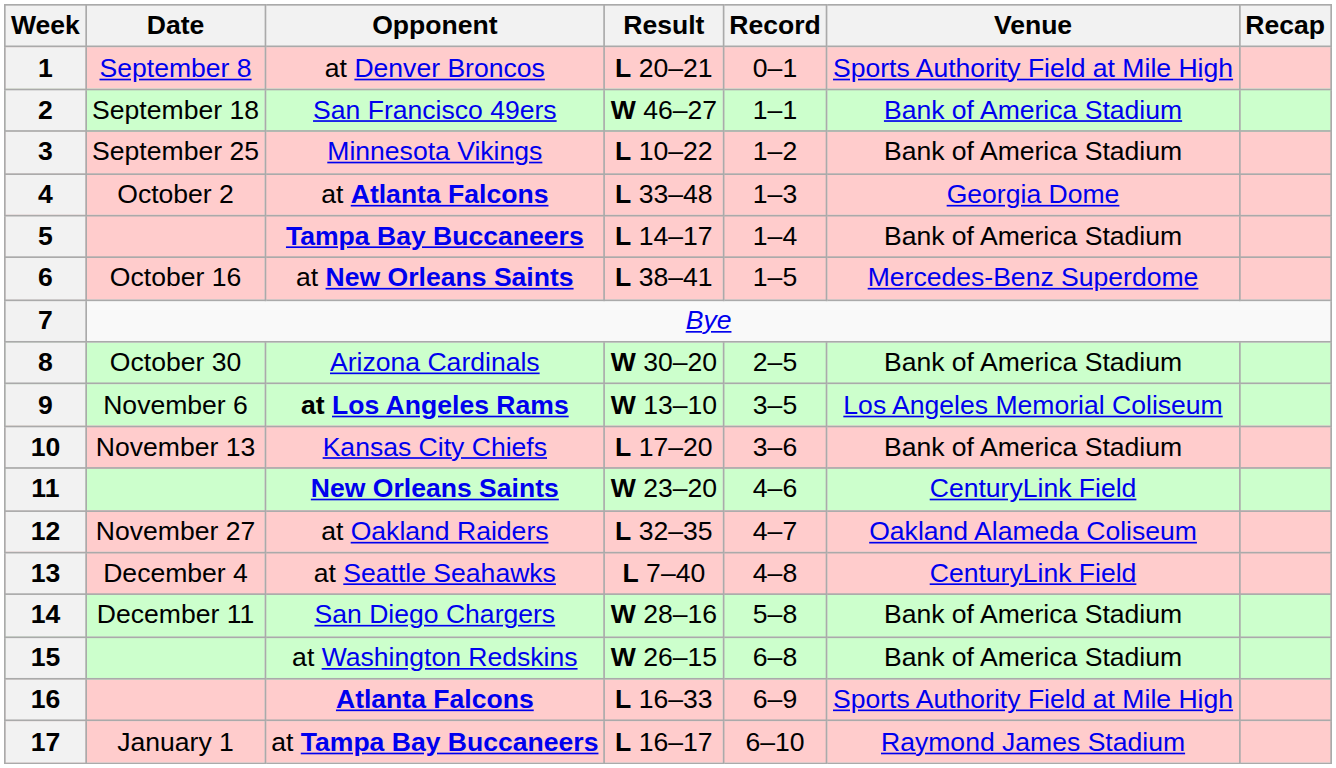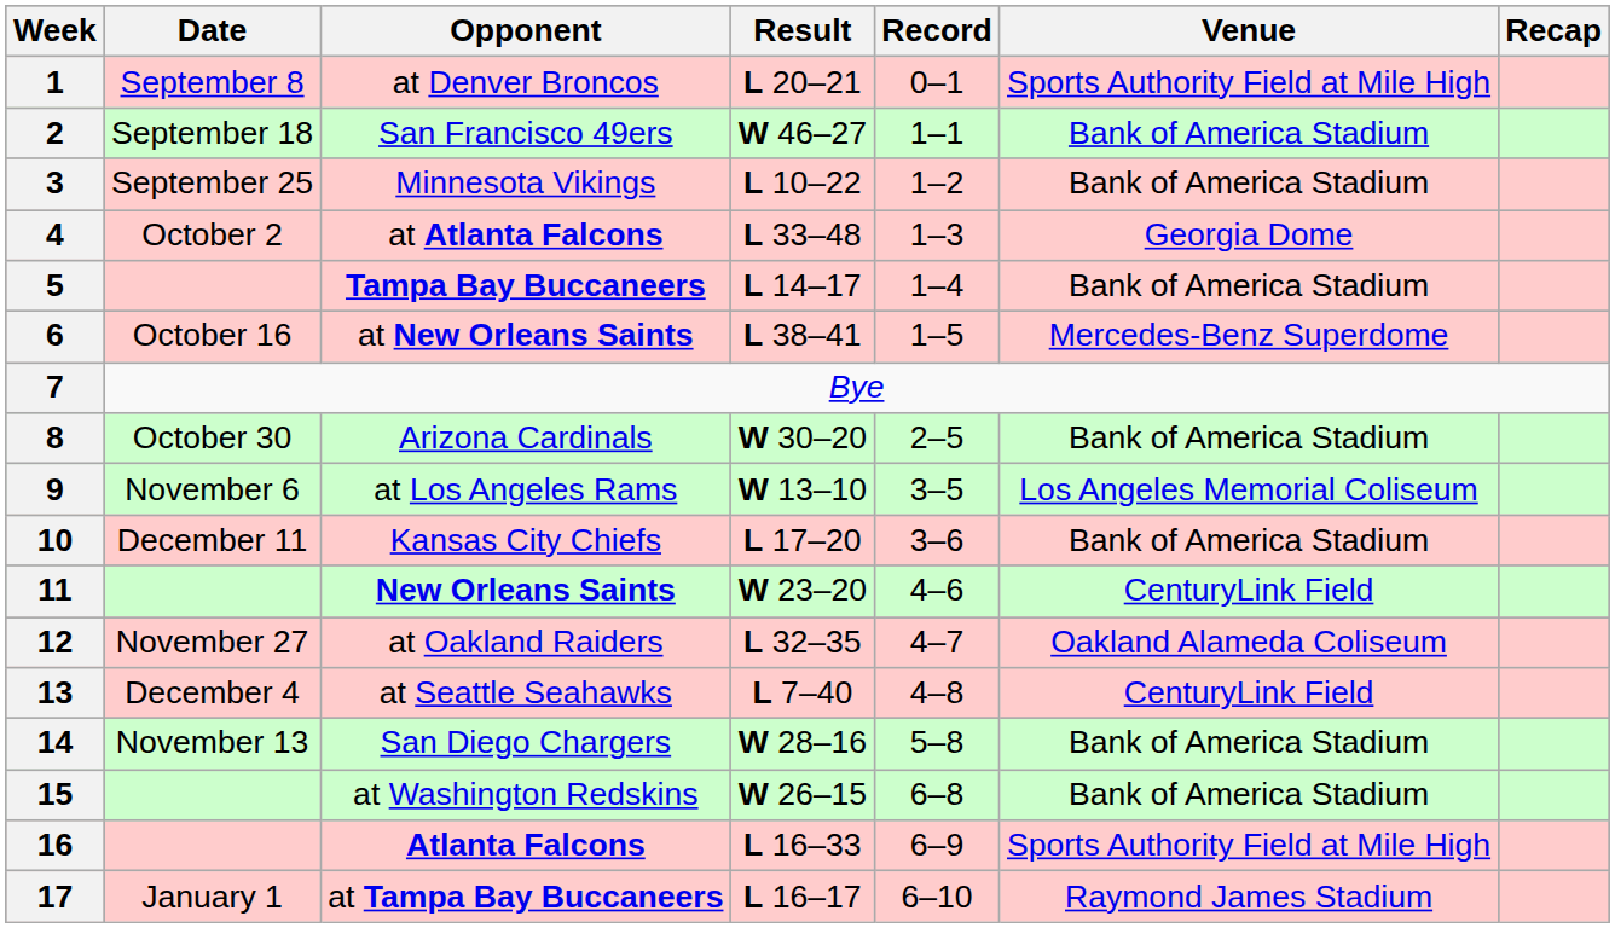9 | Opponent: bold -> normal
10 | Date: November 13 -> December 11
14 | Date: December 11 -> November 13
